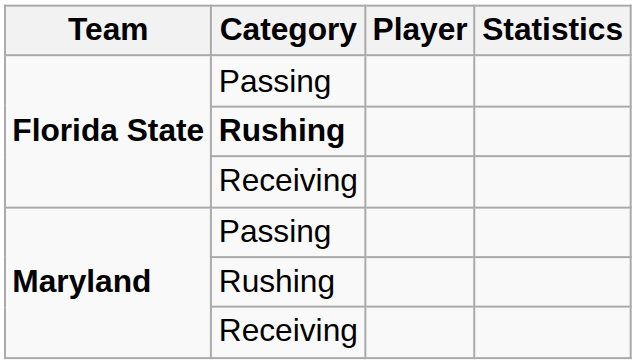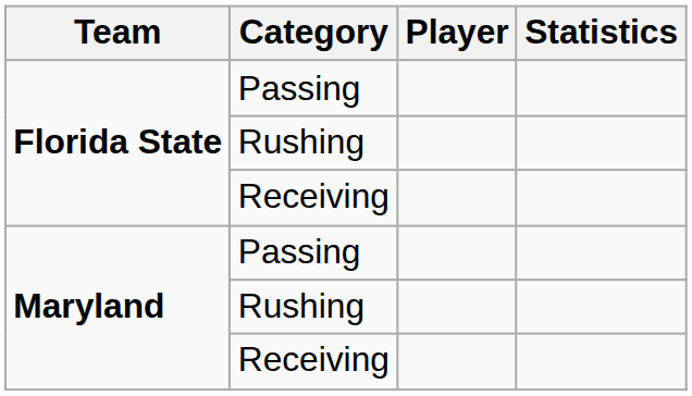Florida State / Rushing | Category: bold -> normal
